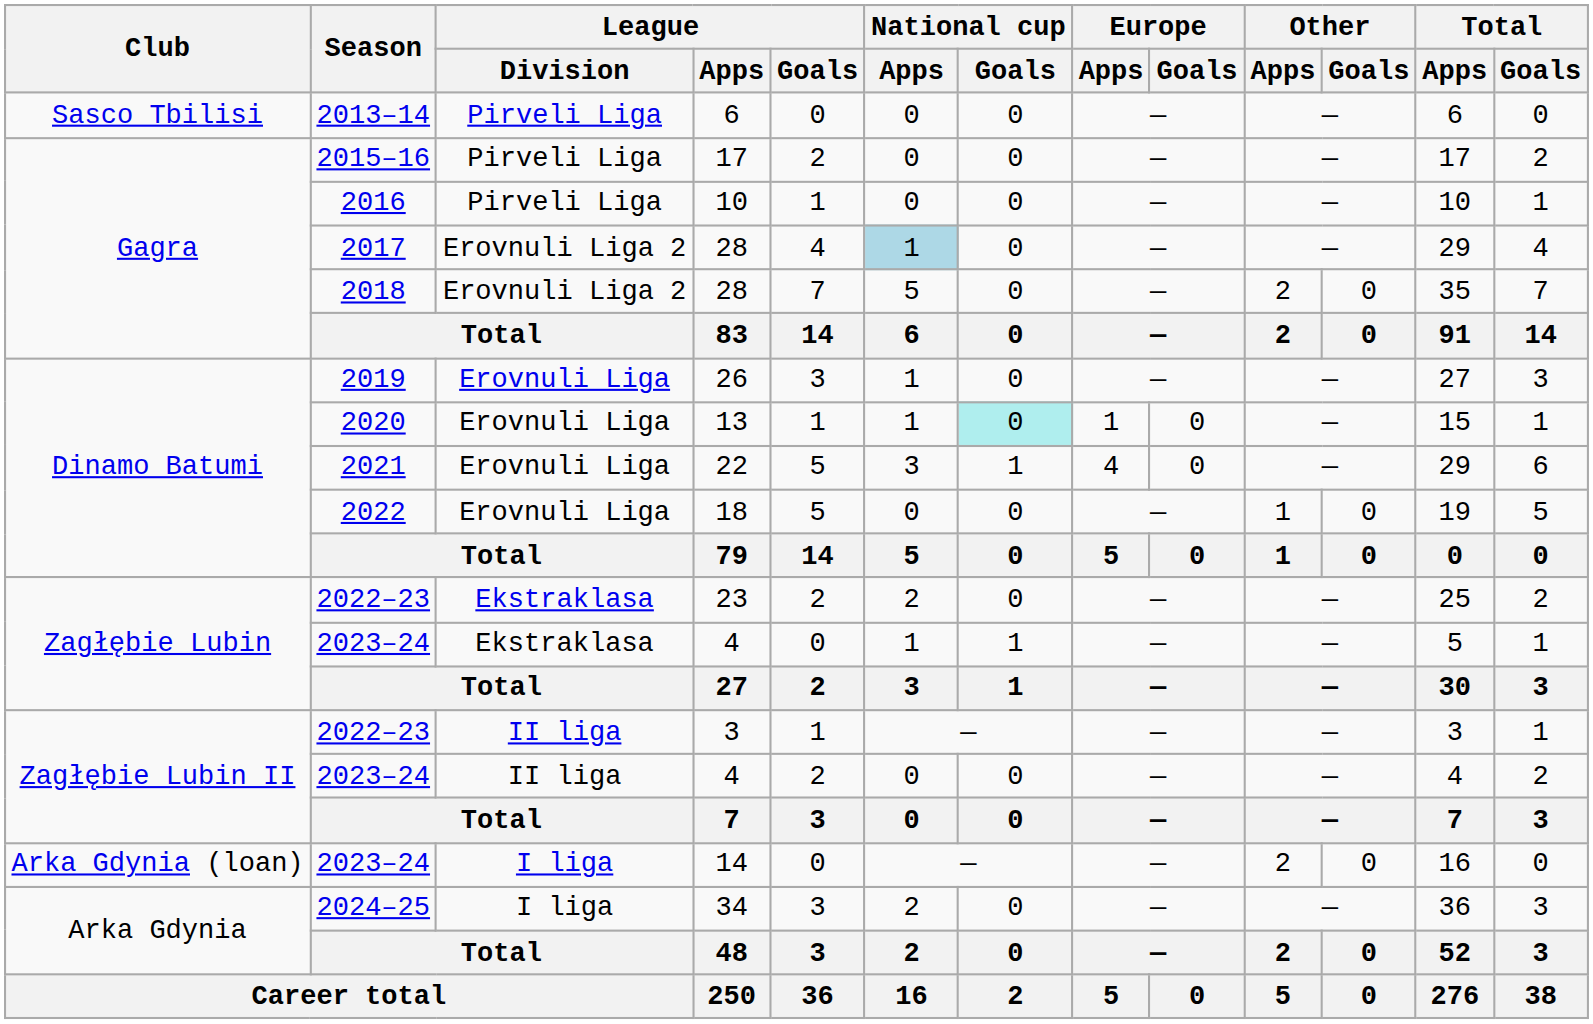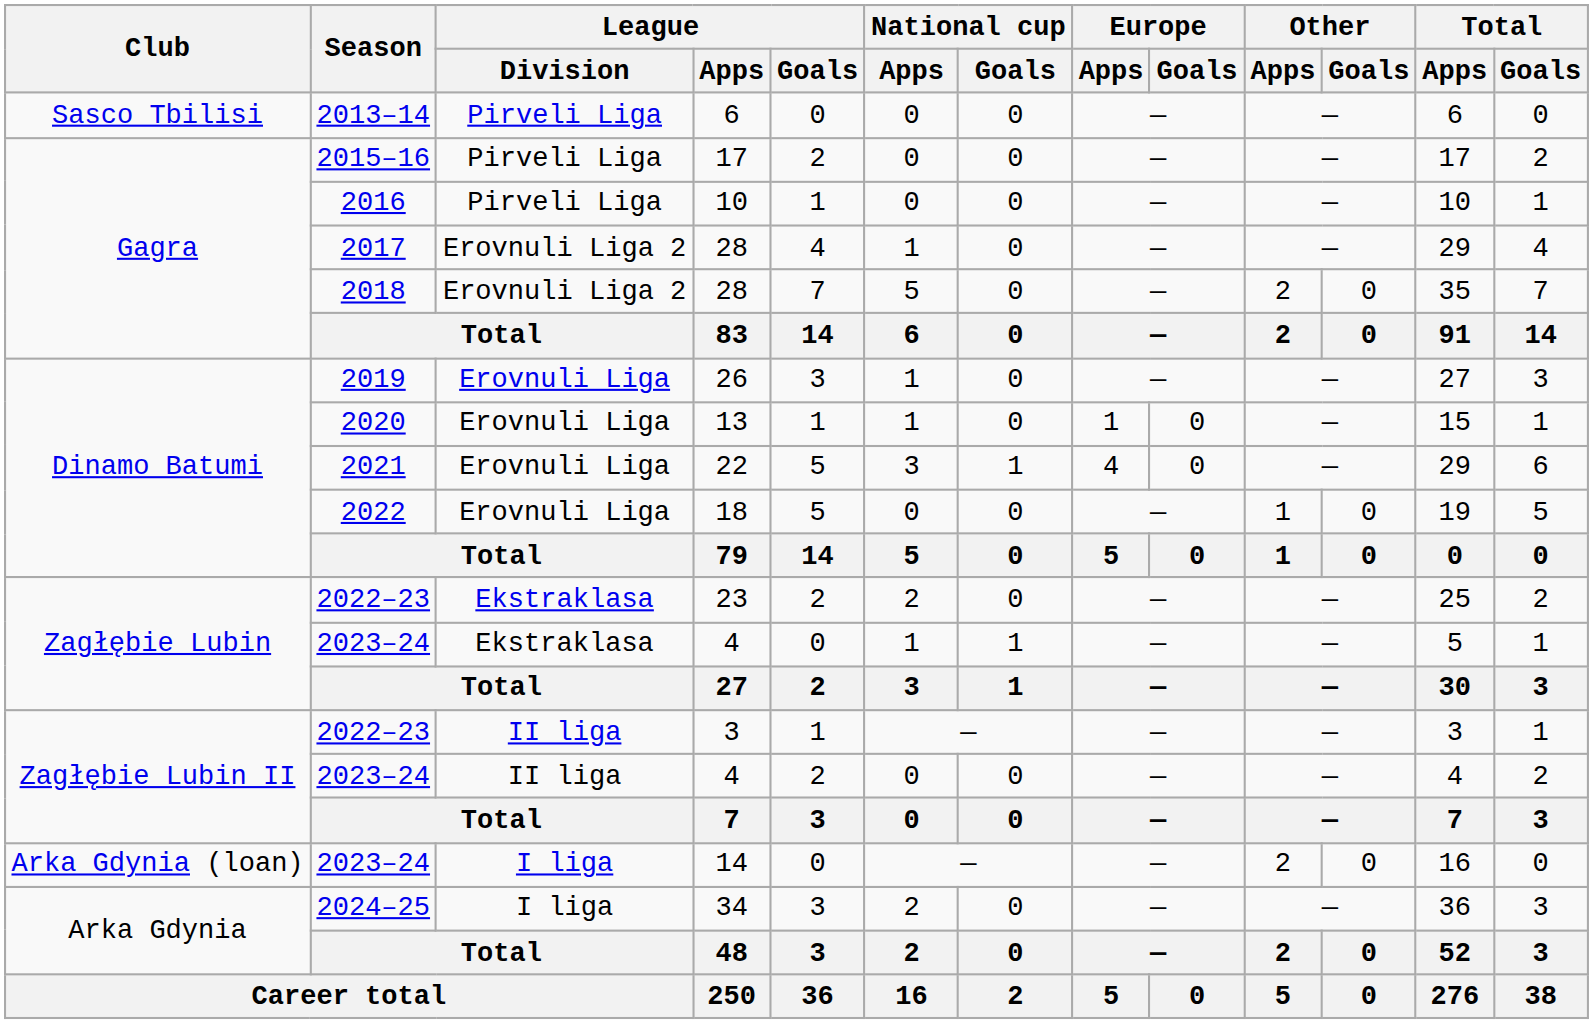2017 / 28 | National cup / Apps: lightblue background -> no background
13 | National cup / Goals: paleturquoise background -> no background
